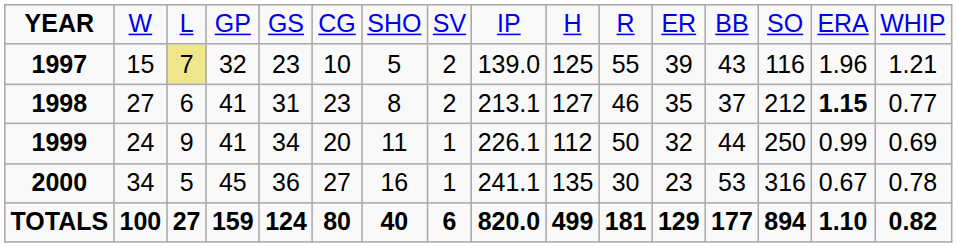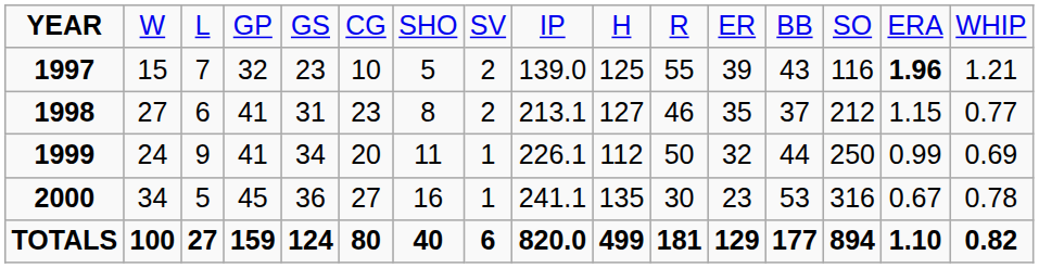1997 | column 3: khaki background -> no background
1997 | column 15: normal -> bold
1998 | column 15: bold -> normal
